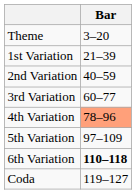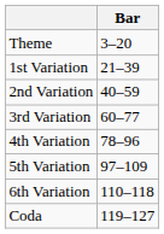4th Variation | Bar: lightsalmon background -> no background
6th Variation | Bar: bold -> normal
